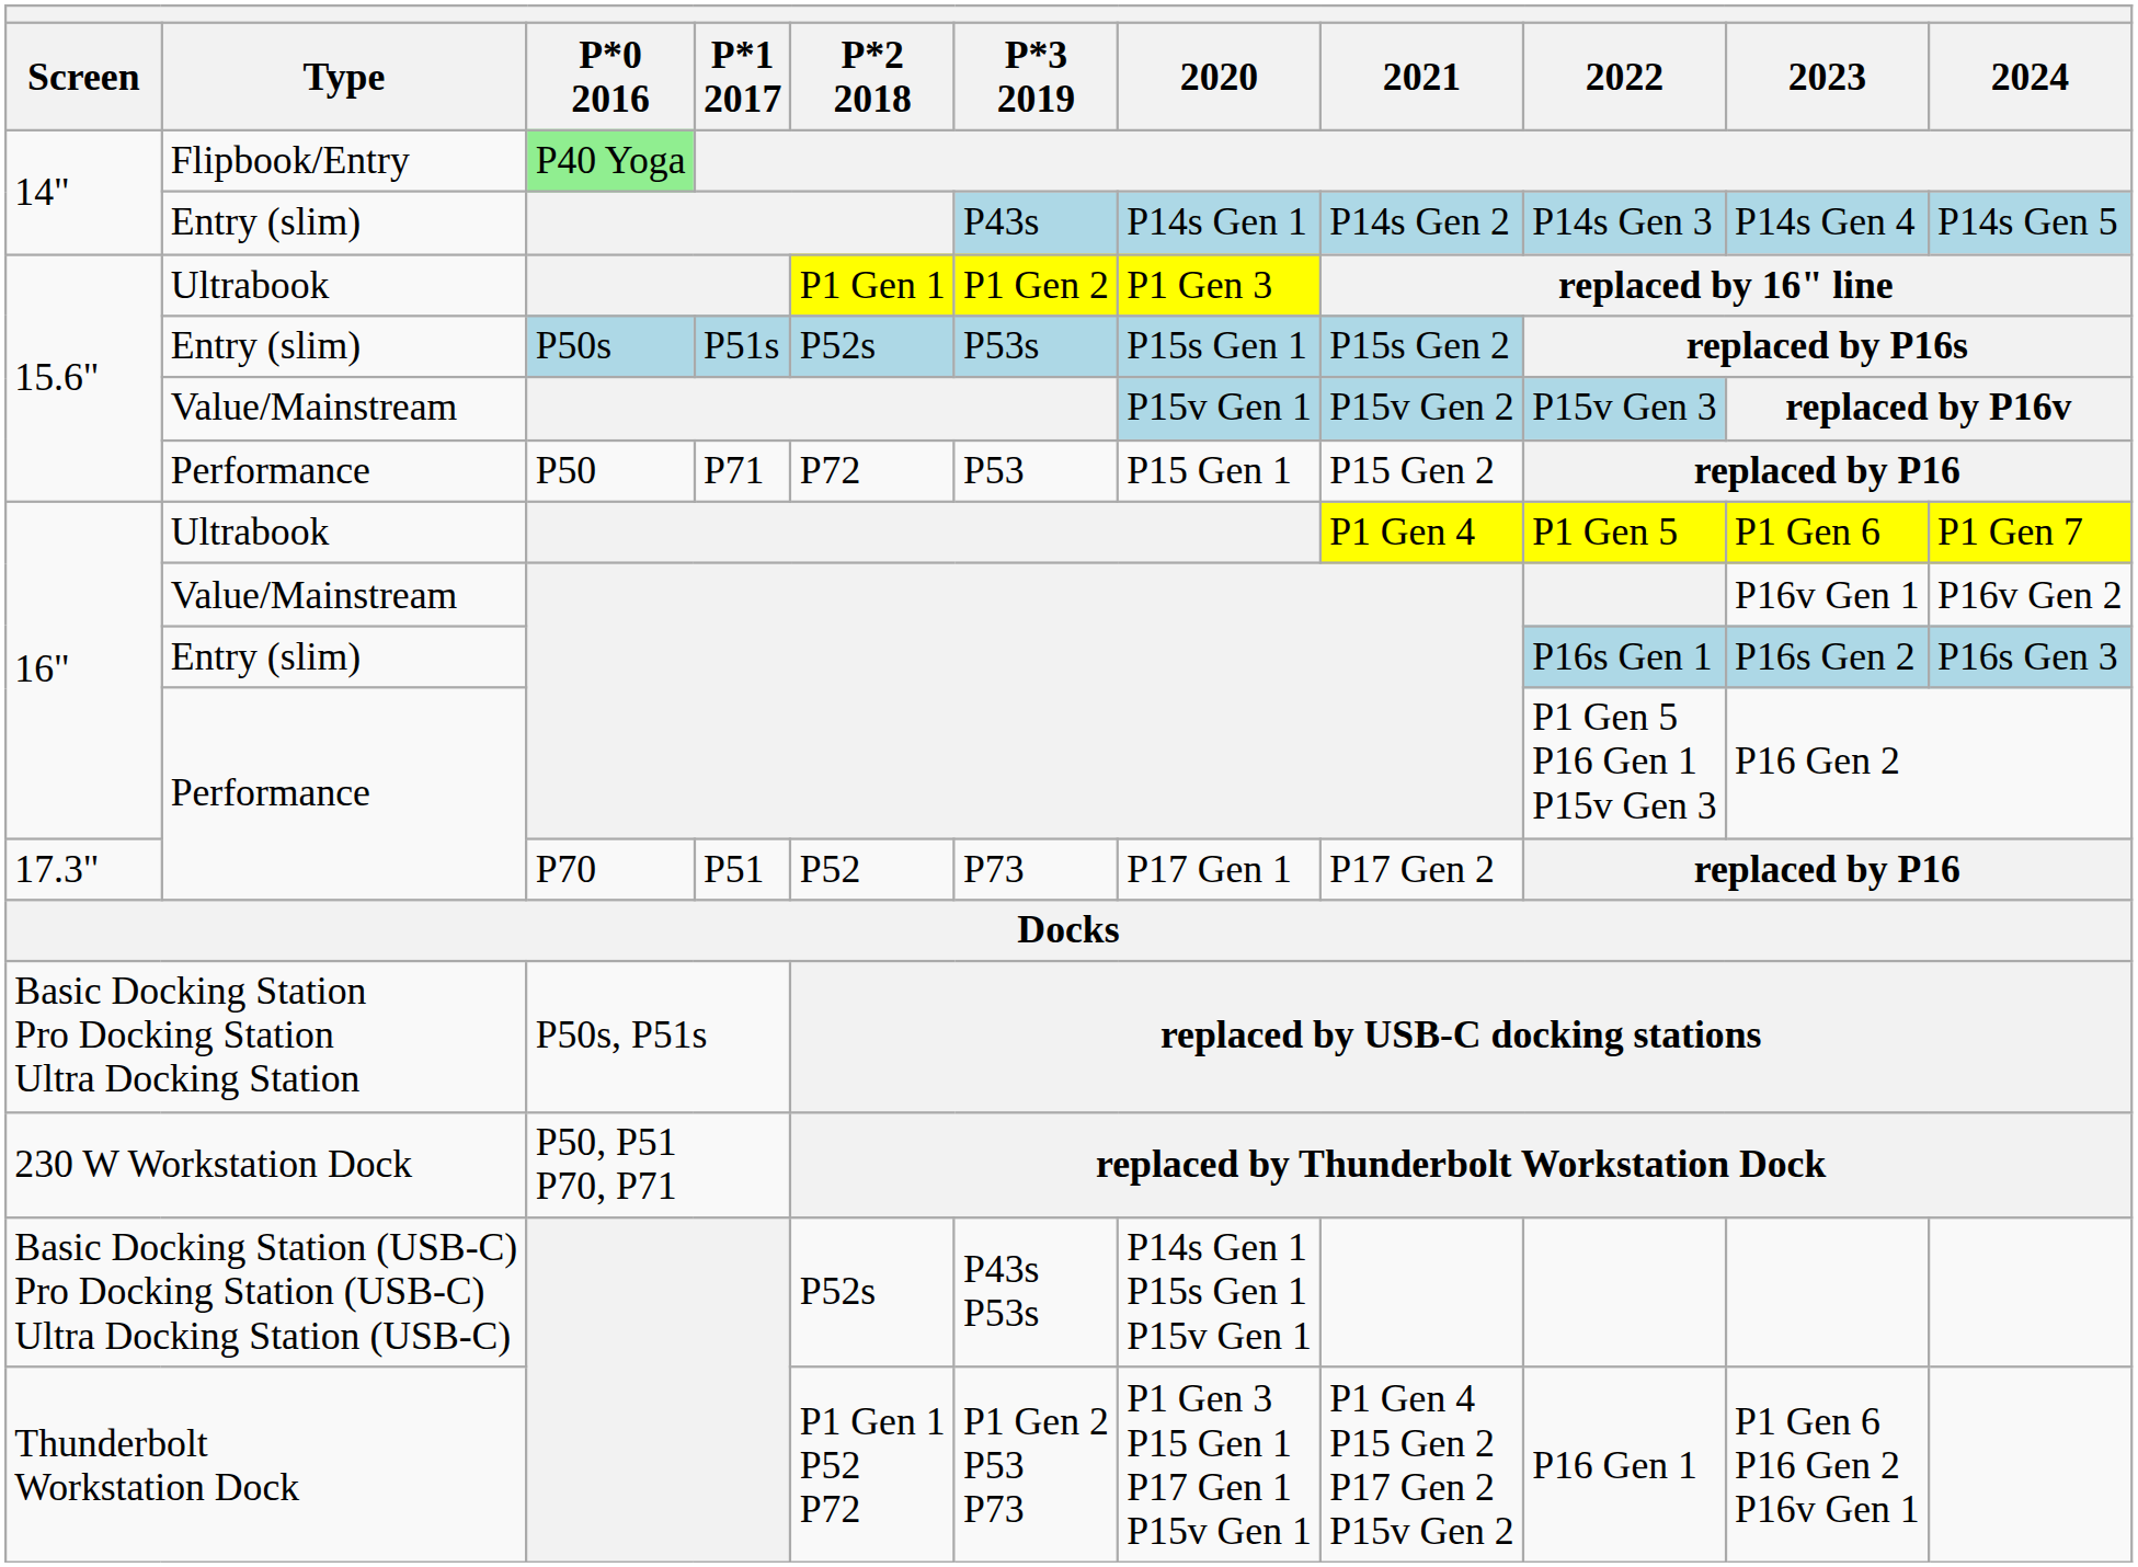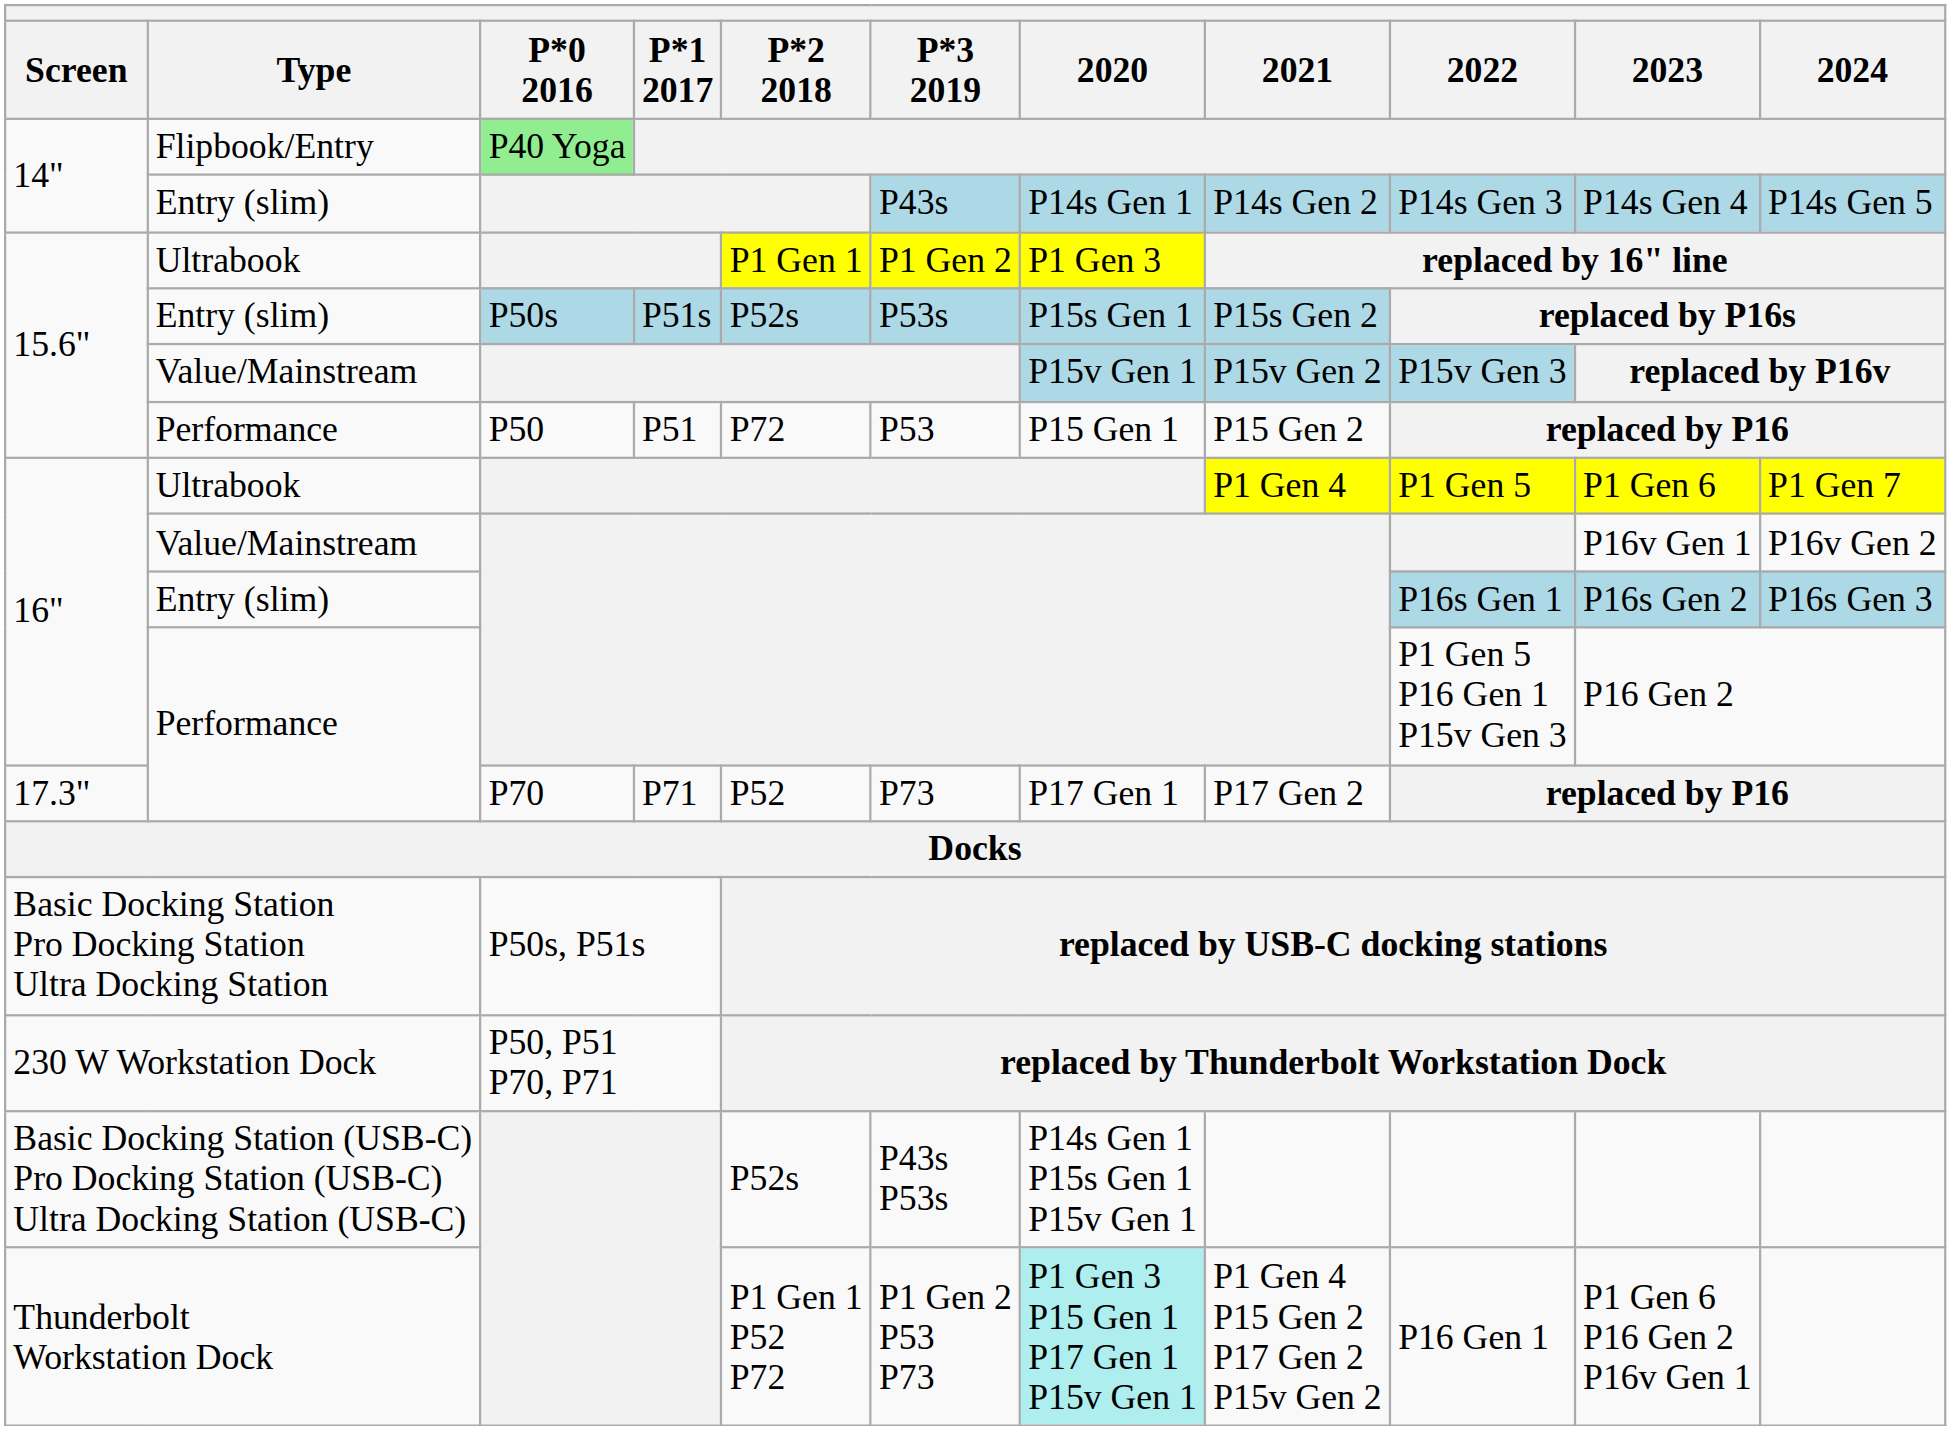15.6" / Performance | P*1 2017: P71 -> P51
17.3" / Performance | P*1 2017: P51 -> P71
Thunderbolt Workstation Dock | 2020: no background -> paleturquoise background
